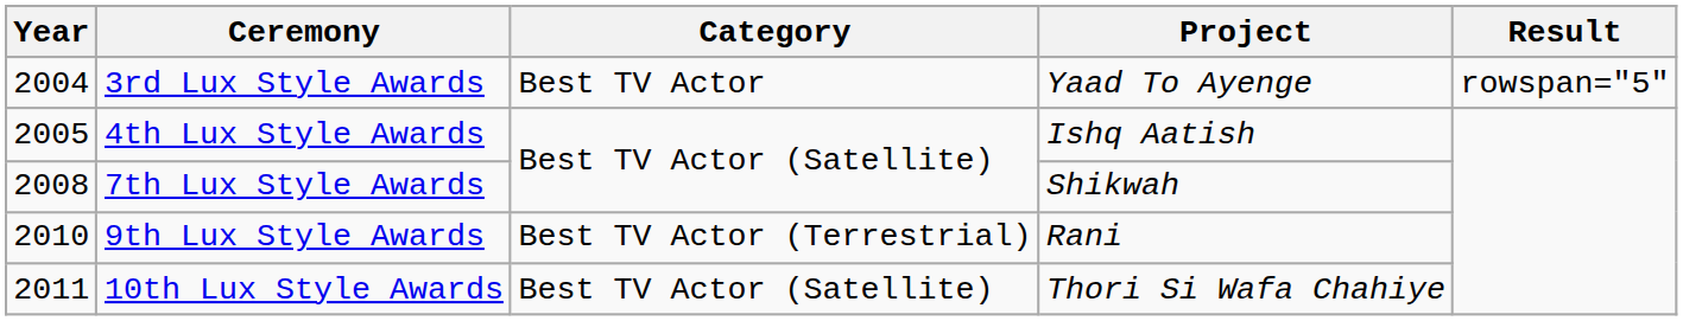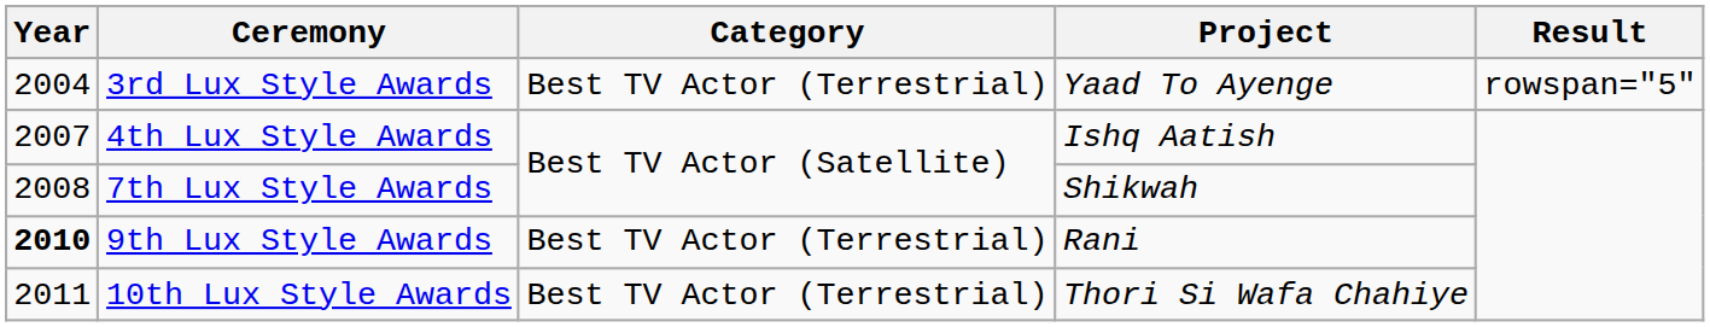3rd Lux Style Awards | Category: Best TV Actor -> Best TV Actor (Terrestrial)
4th Lux Style Awards | Year: 2005 -> 2007
9th Lux Style Awards | Year: normal -> bold
10th Lux Style Awards | Category: Best TV Actor (Satellite) -> Best TV Actor (Terrestrial)
